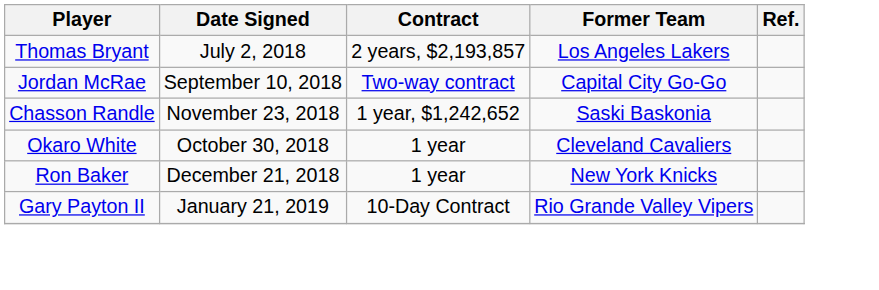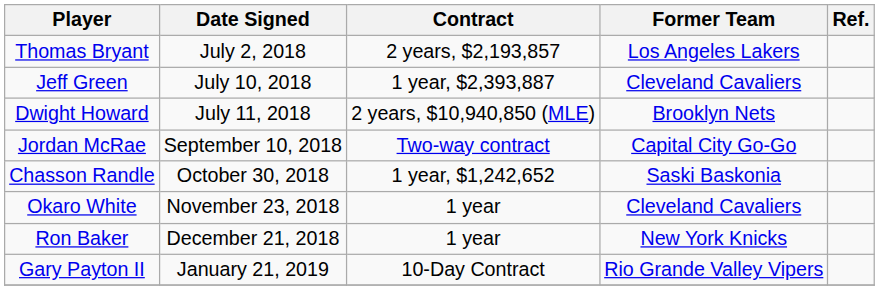+ row: Jeff Green | July 10, 2018 | 1 year, $2,393,887 | Cleveland Cavaliers
+ row: Dwight Howard | July 11, 2018 | 2 years, $10,940,850 (MLE) | Brooklyn Nets
Chasson Randle | Date Signed: November 23, 2018 -> October 30, 2018
Okaro White | Date Signed: October 30, 2018 -> November 23, 2018
